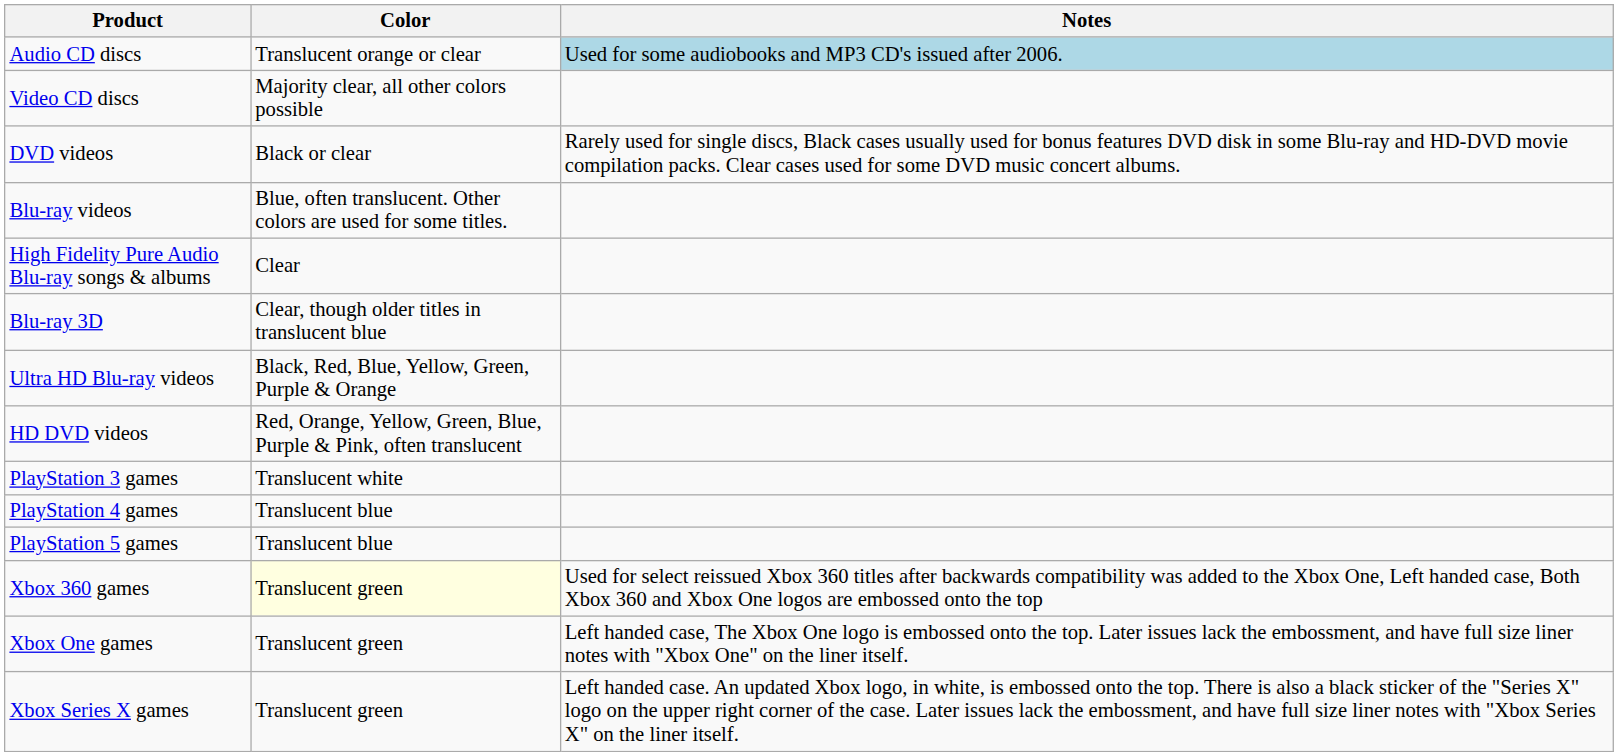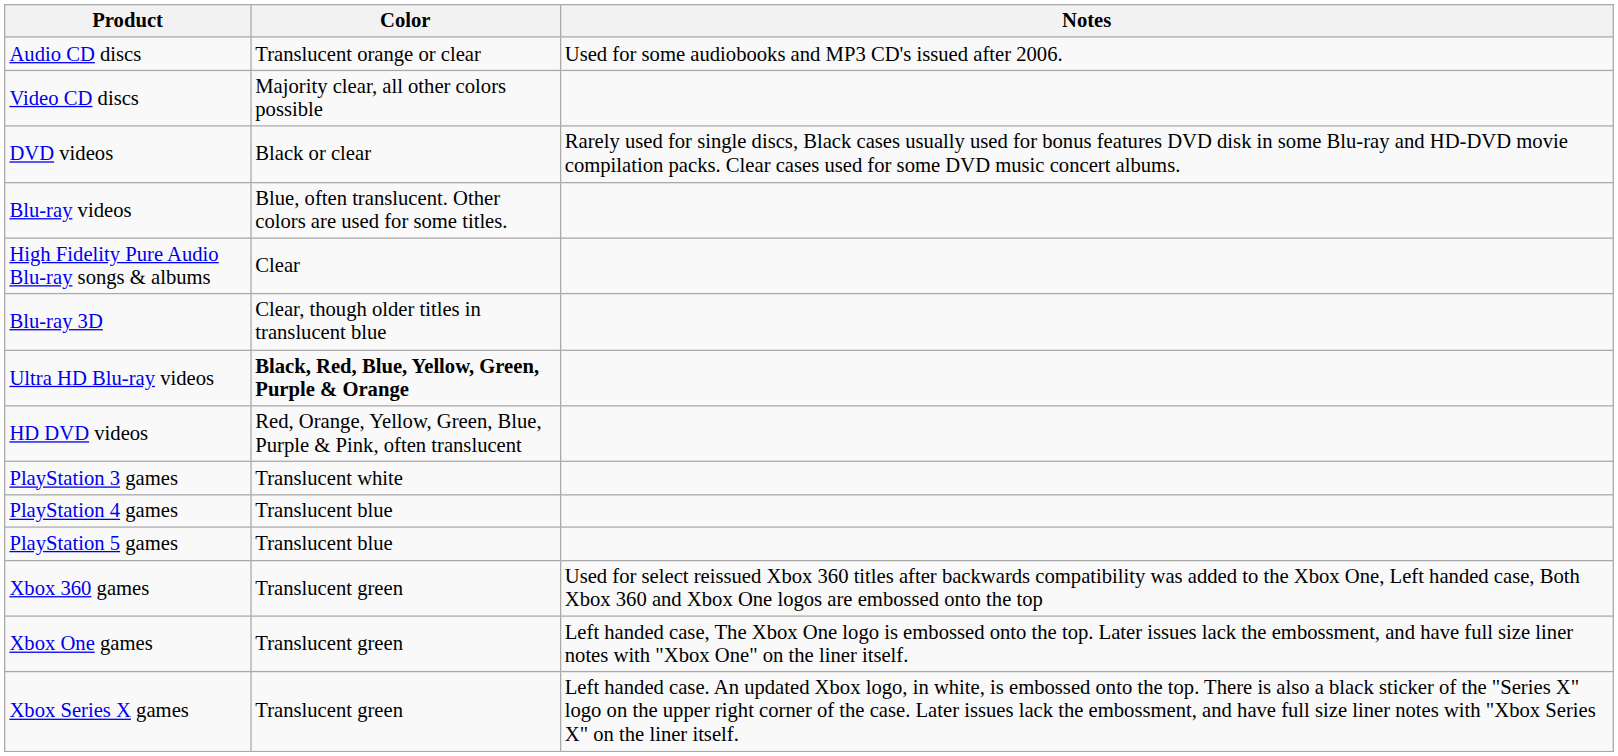Audio CD discs | Notes: lightblue background -> no background
Ultra HD Blu-ray videos | Color: normal -> bold
Xbox 360 games | Color: lightyellow background -> no background
